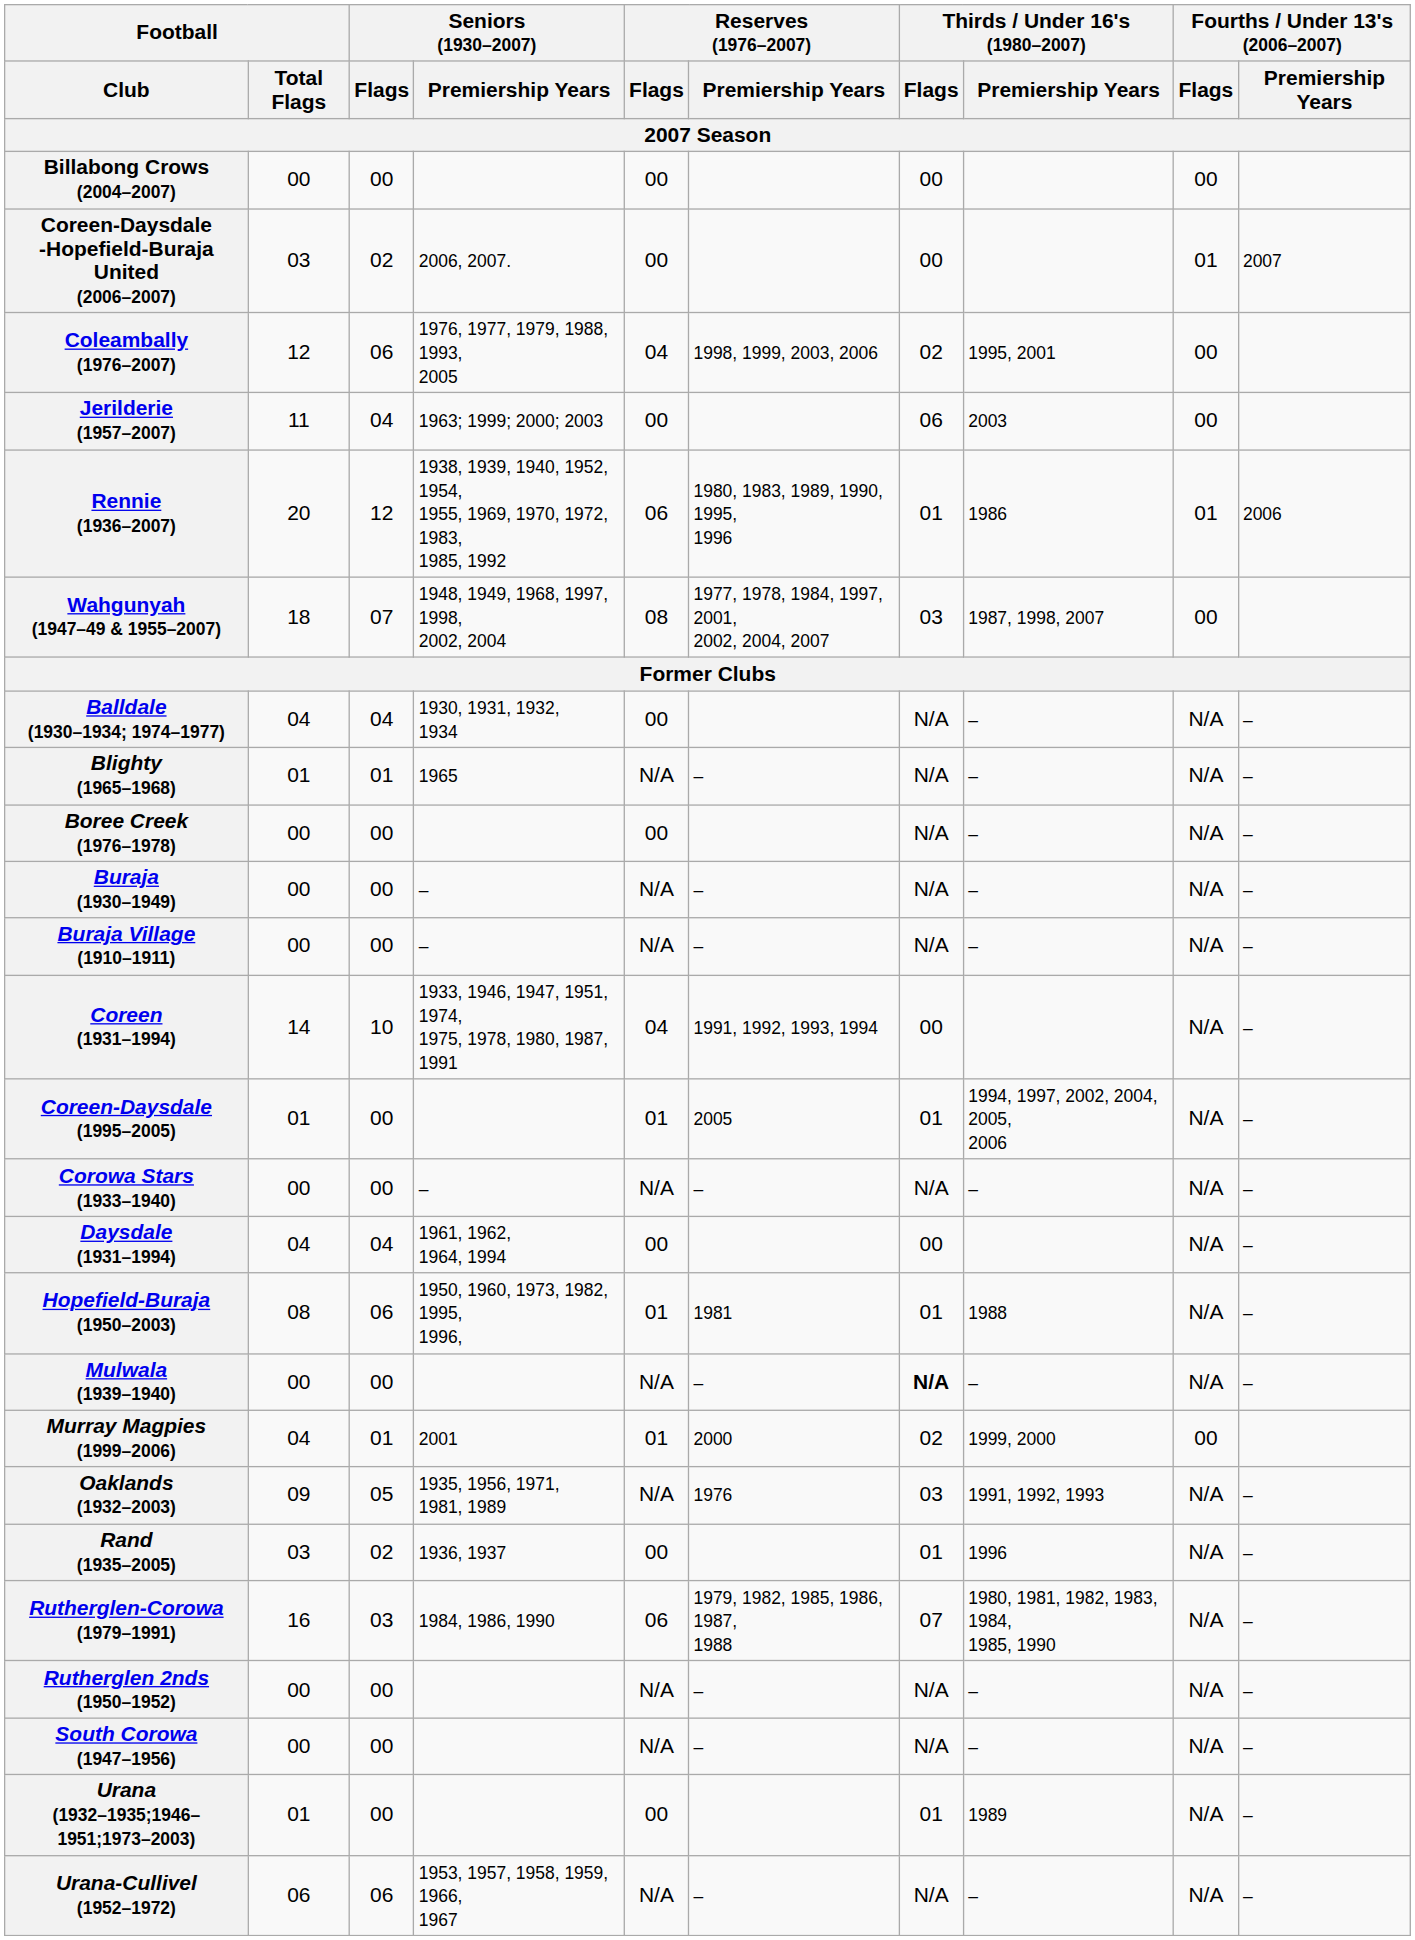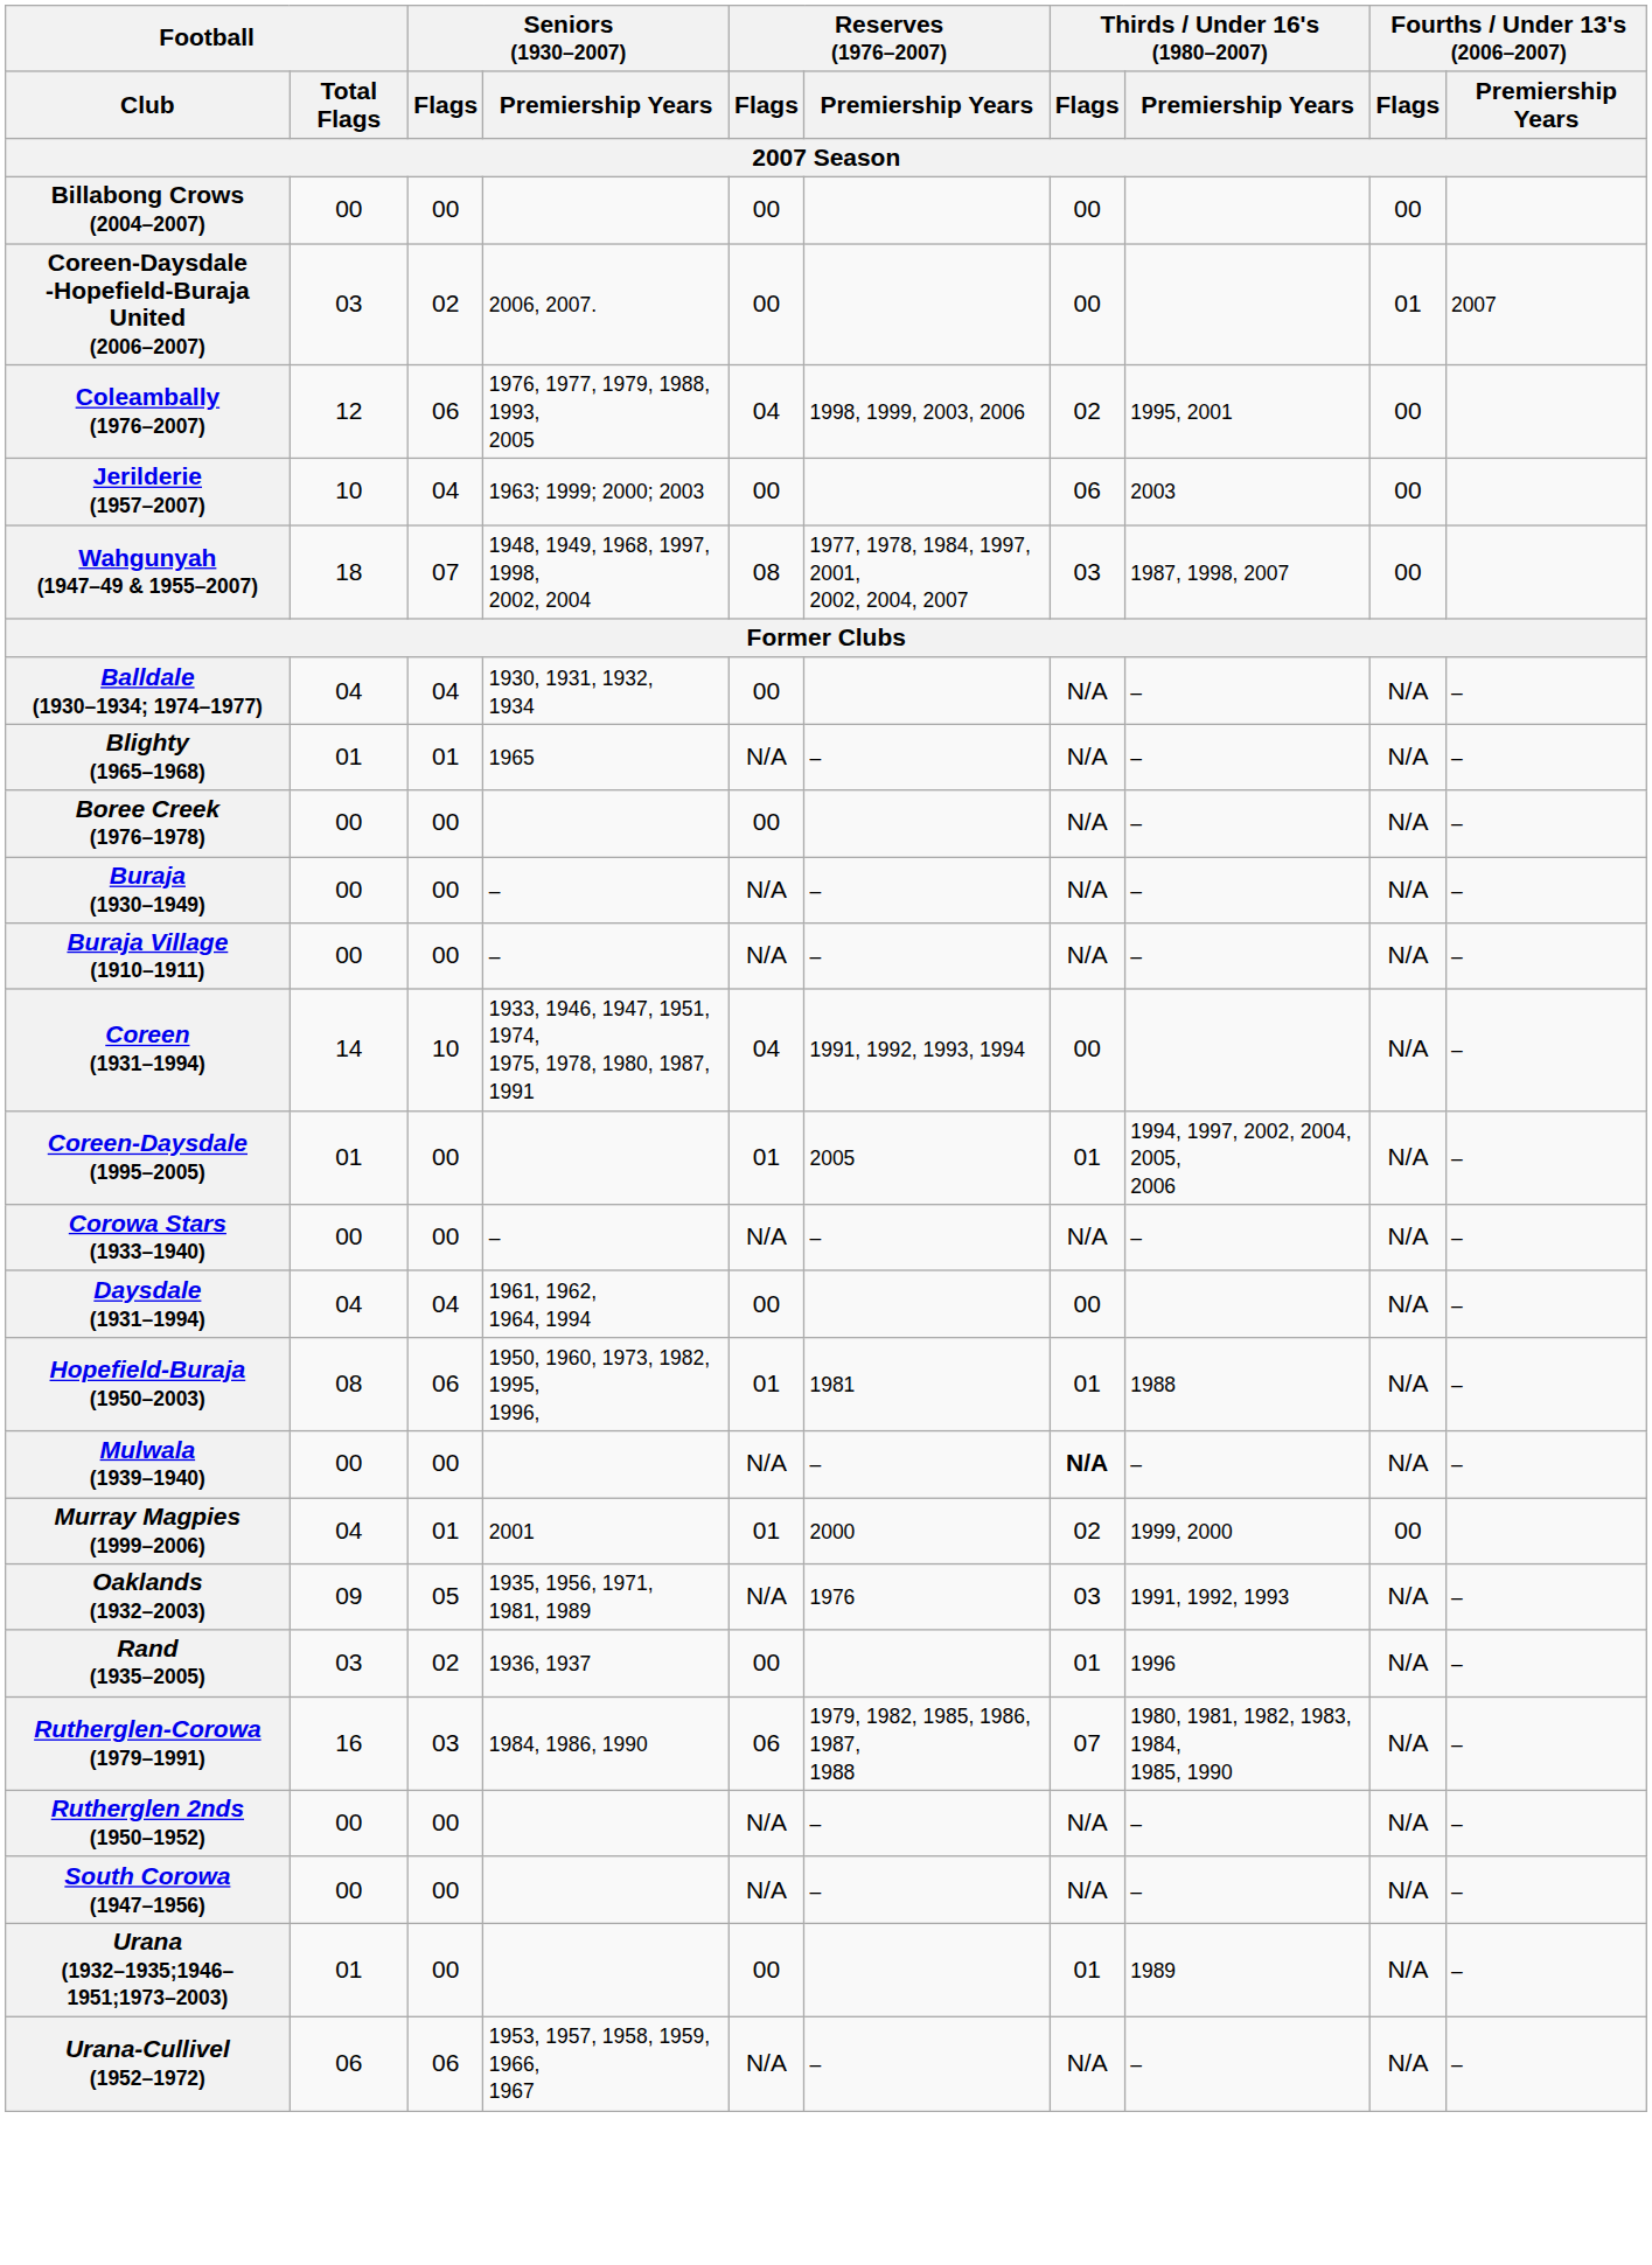Jerilderie (1957–2007) | Football / Total Flags: 11 -> 10
- row: Rennie (1936–2007) | 20 | 12 | 1938, 1939, 1940, 1952, 1954, 1955, 1969, 1970, 1972, 1983, 1985, 1992 | 06 | 1980, 1983, 1989, 1990, 1995, 1996 | 01 | 1986 | 01 | 2006
